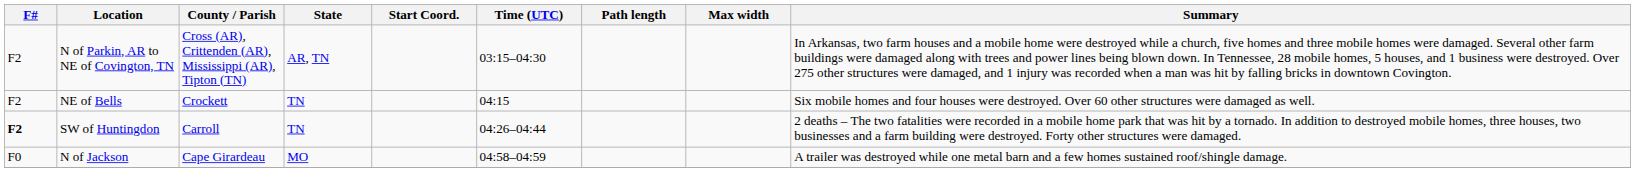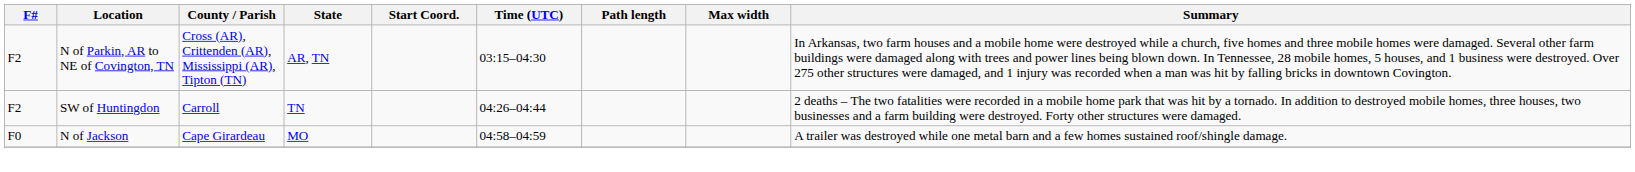- row: F2 | NE of Bells | Crockett | TN | 04:15 | Six mobile homes and four houses were destroyed. Over 60 other structures were damaged as well.
SW of Huntingdon | F#: bold -> normal
